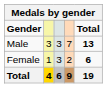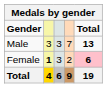Female | column 2: normal -> bold
Female | Total: no background -> pink background
